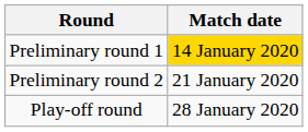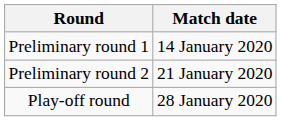Preliminary round 1 | Match date: gold background -> no background
